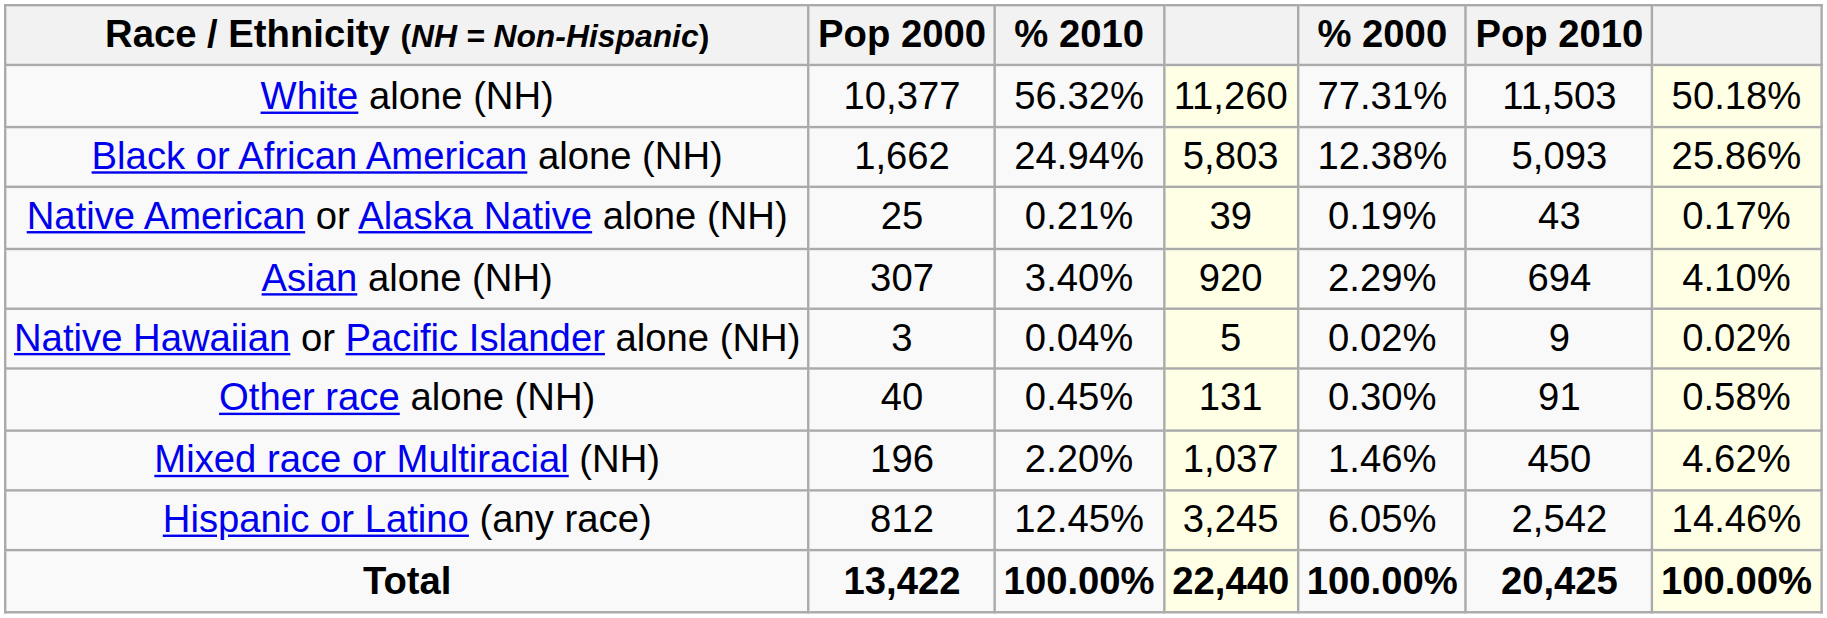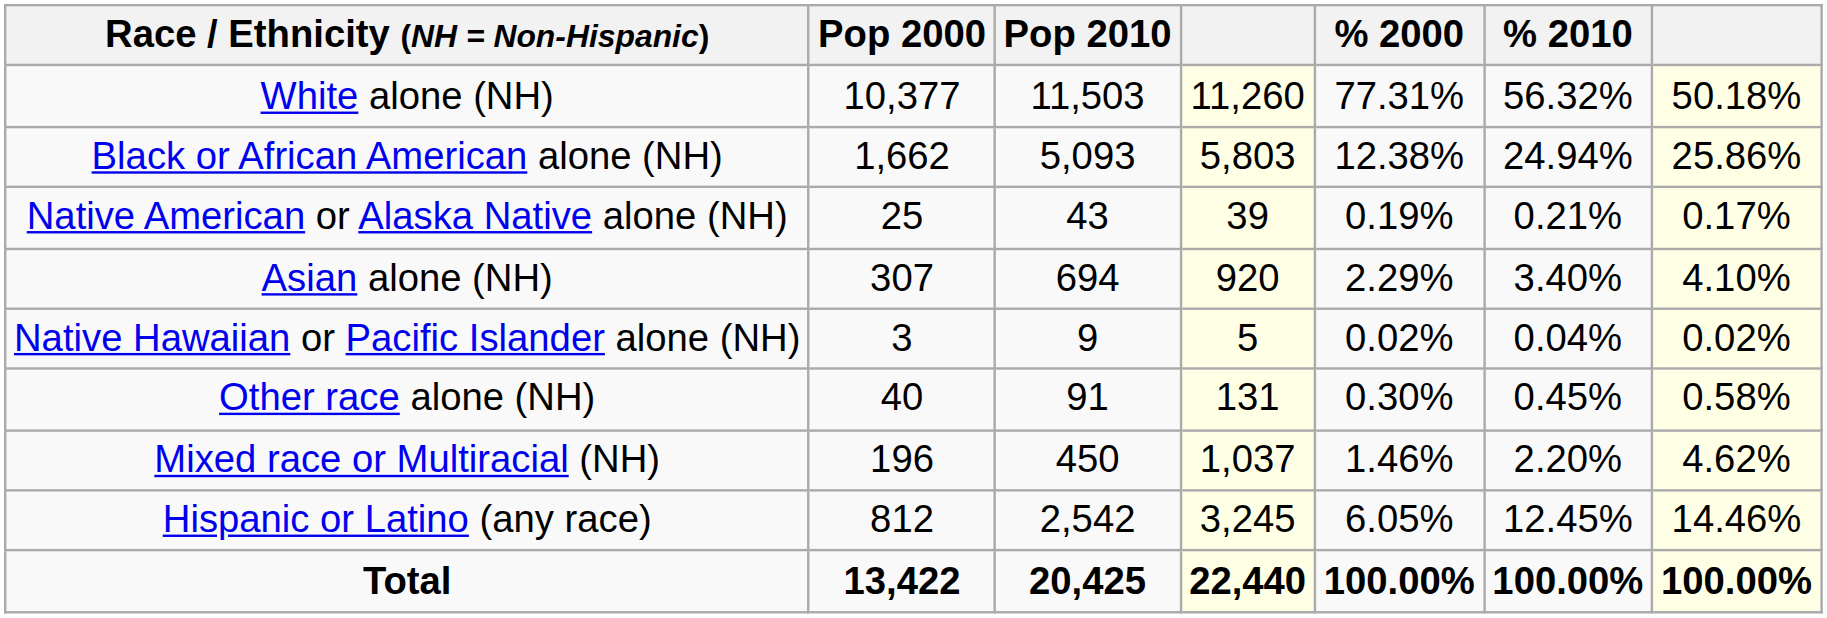columns swapped: Pop 2010 <-> % 2010
